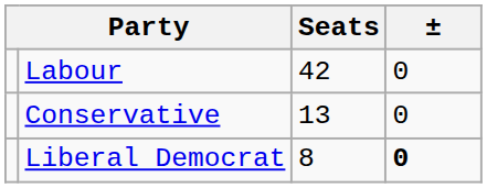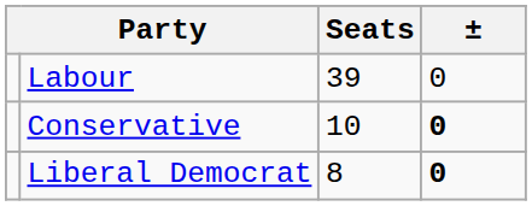Labour | Seats: 42 -> 39
Conservative | Seats: 13 -> 10
Conservative | ±: normal -> bold
